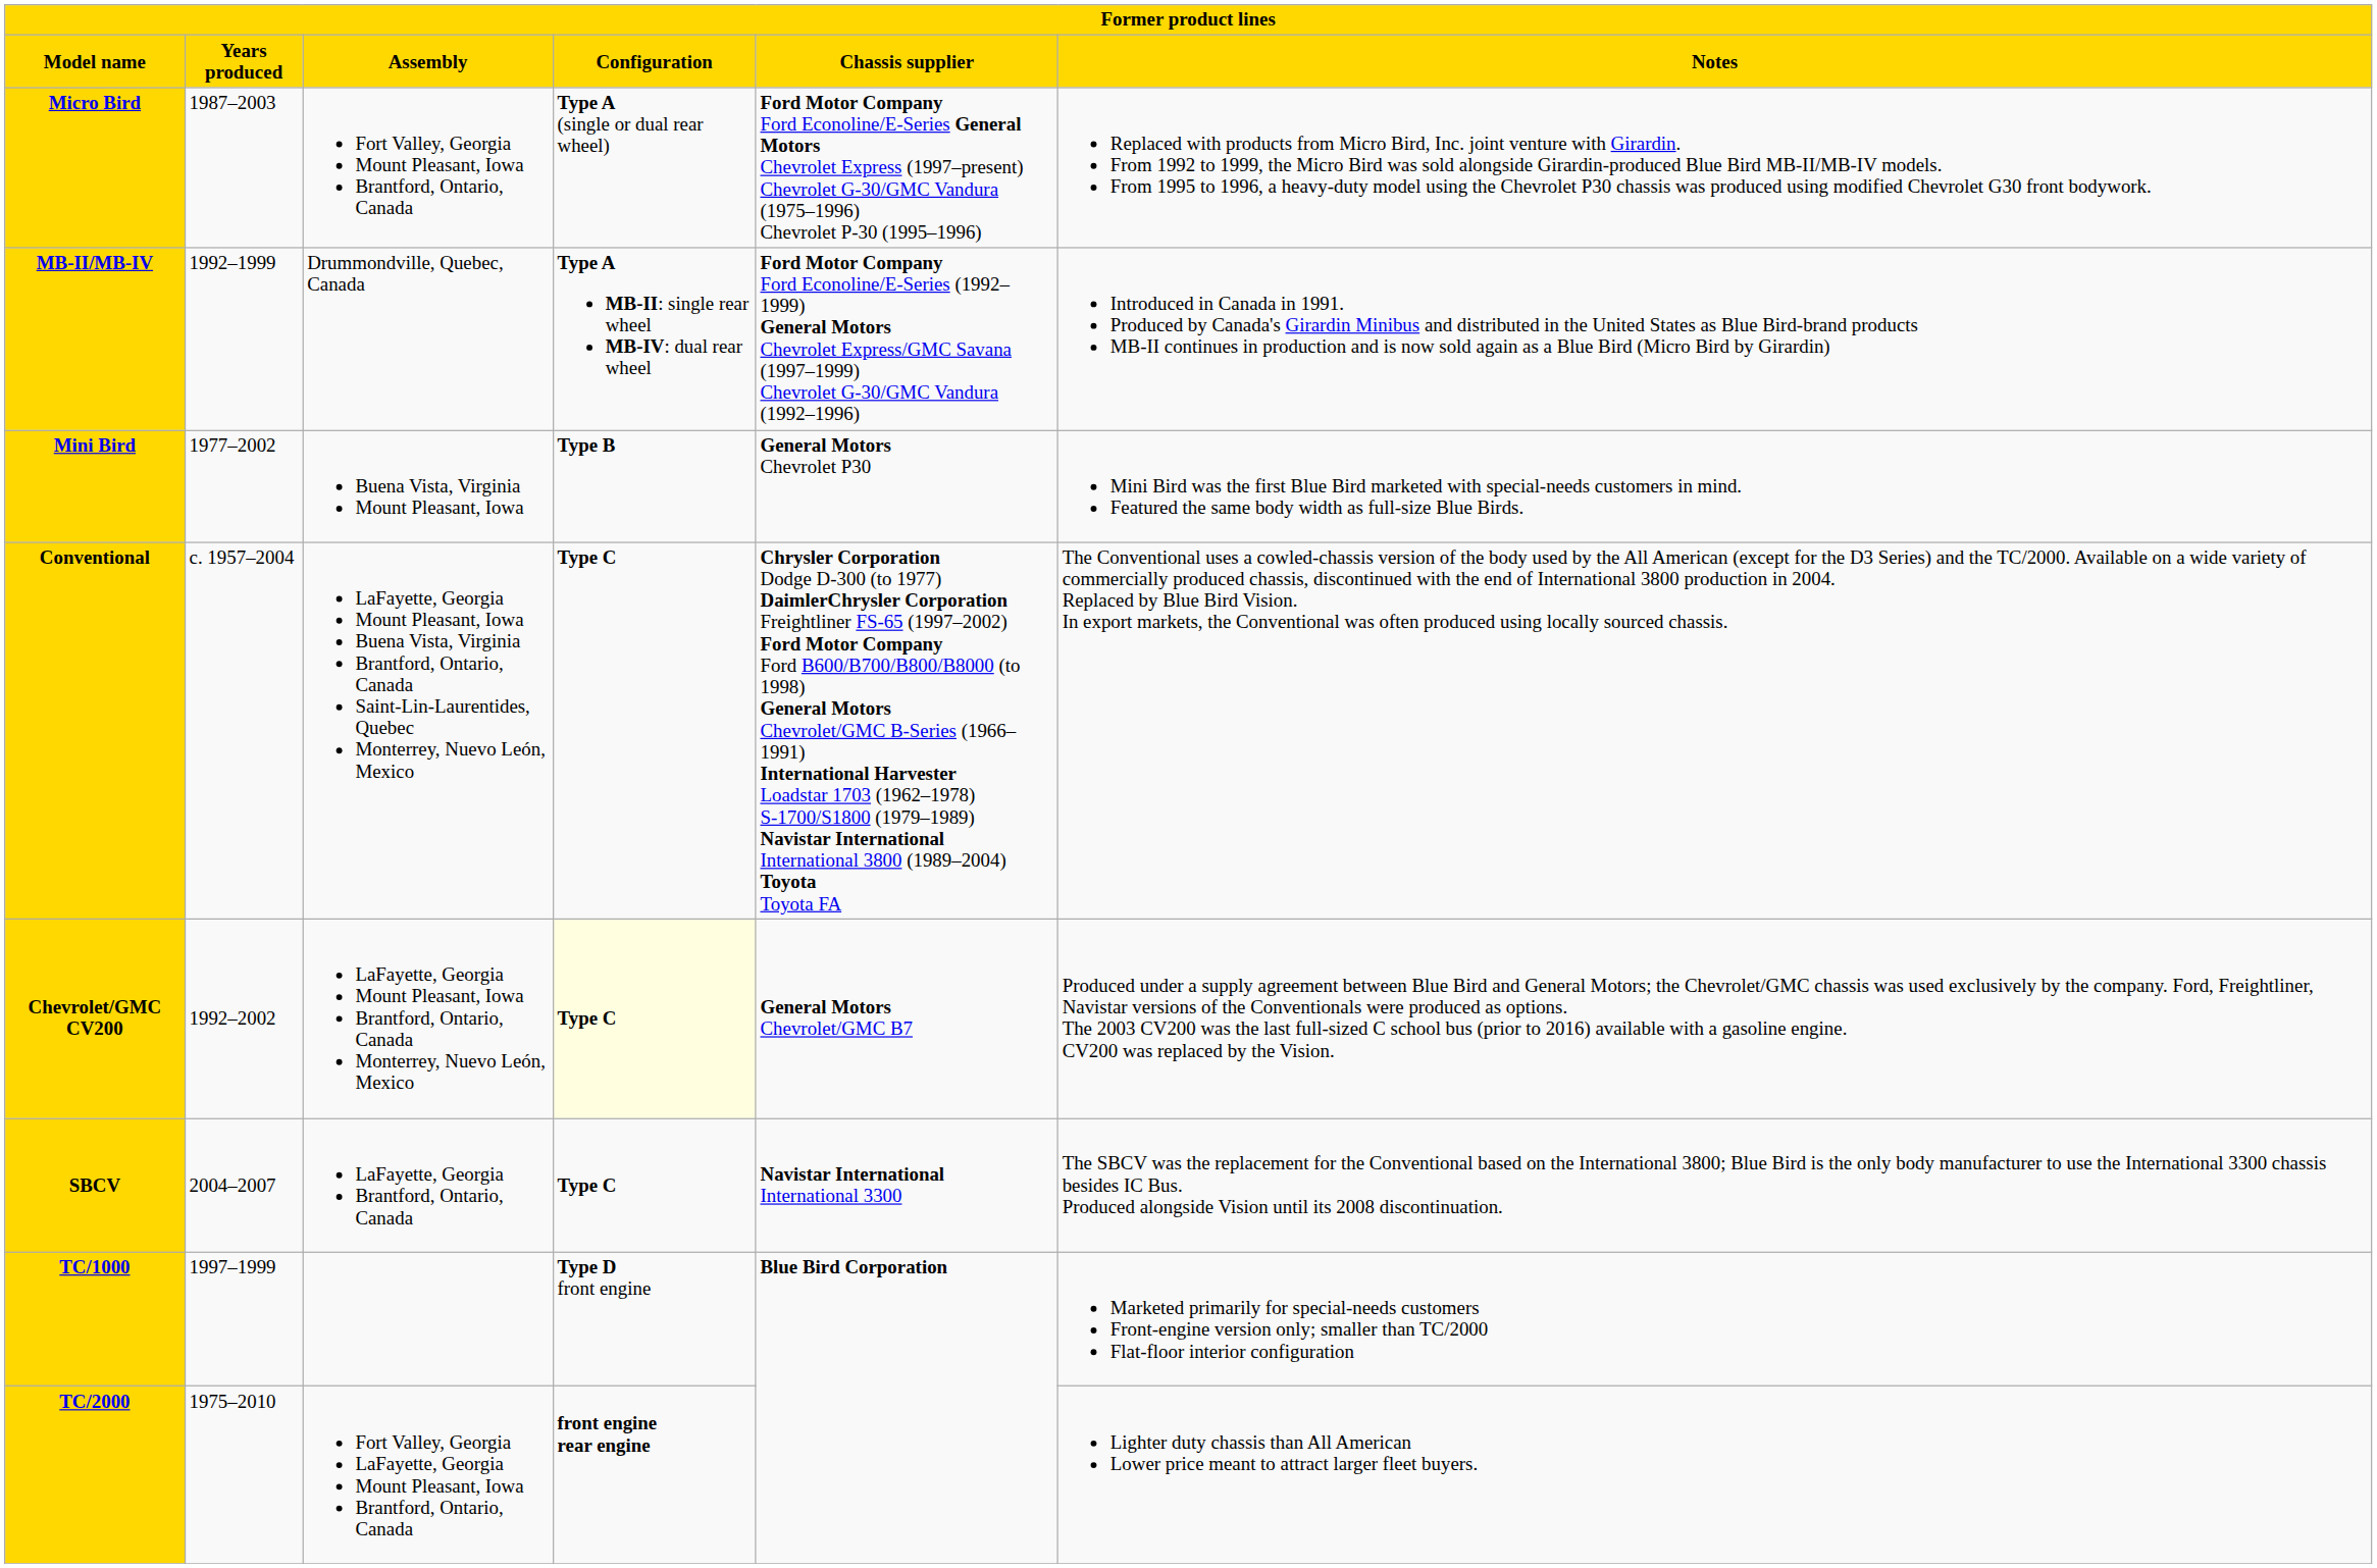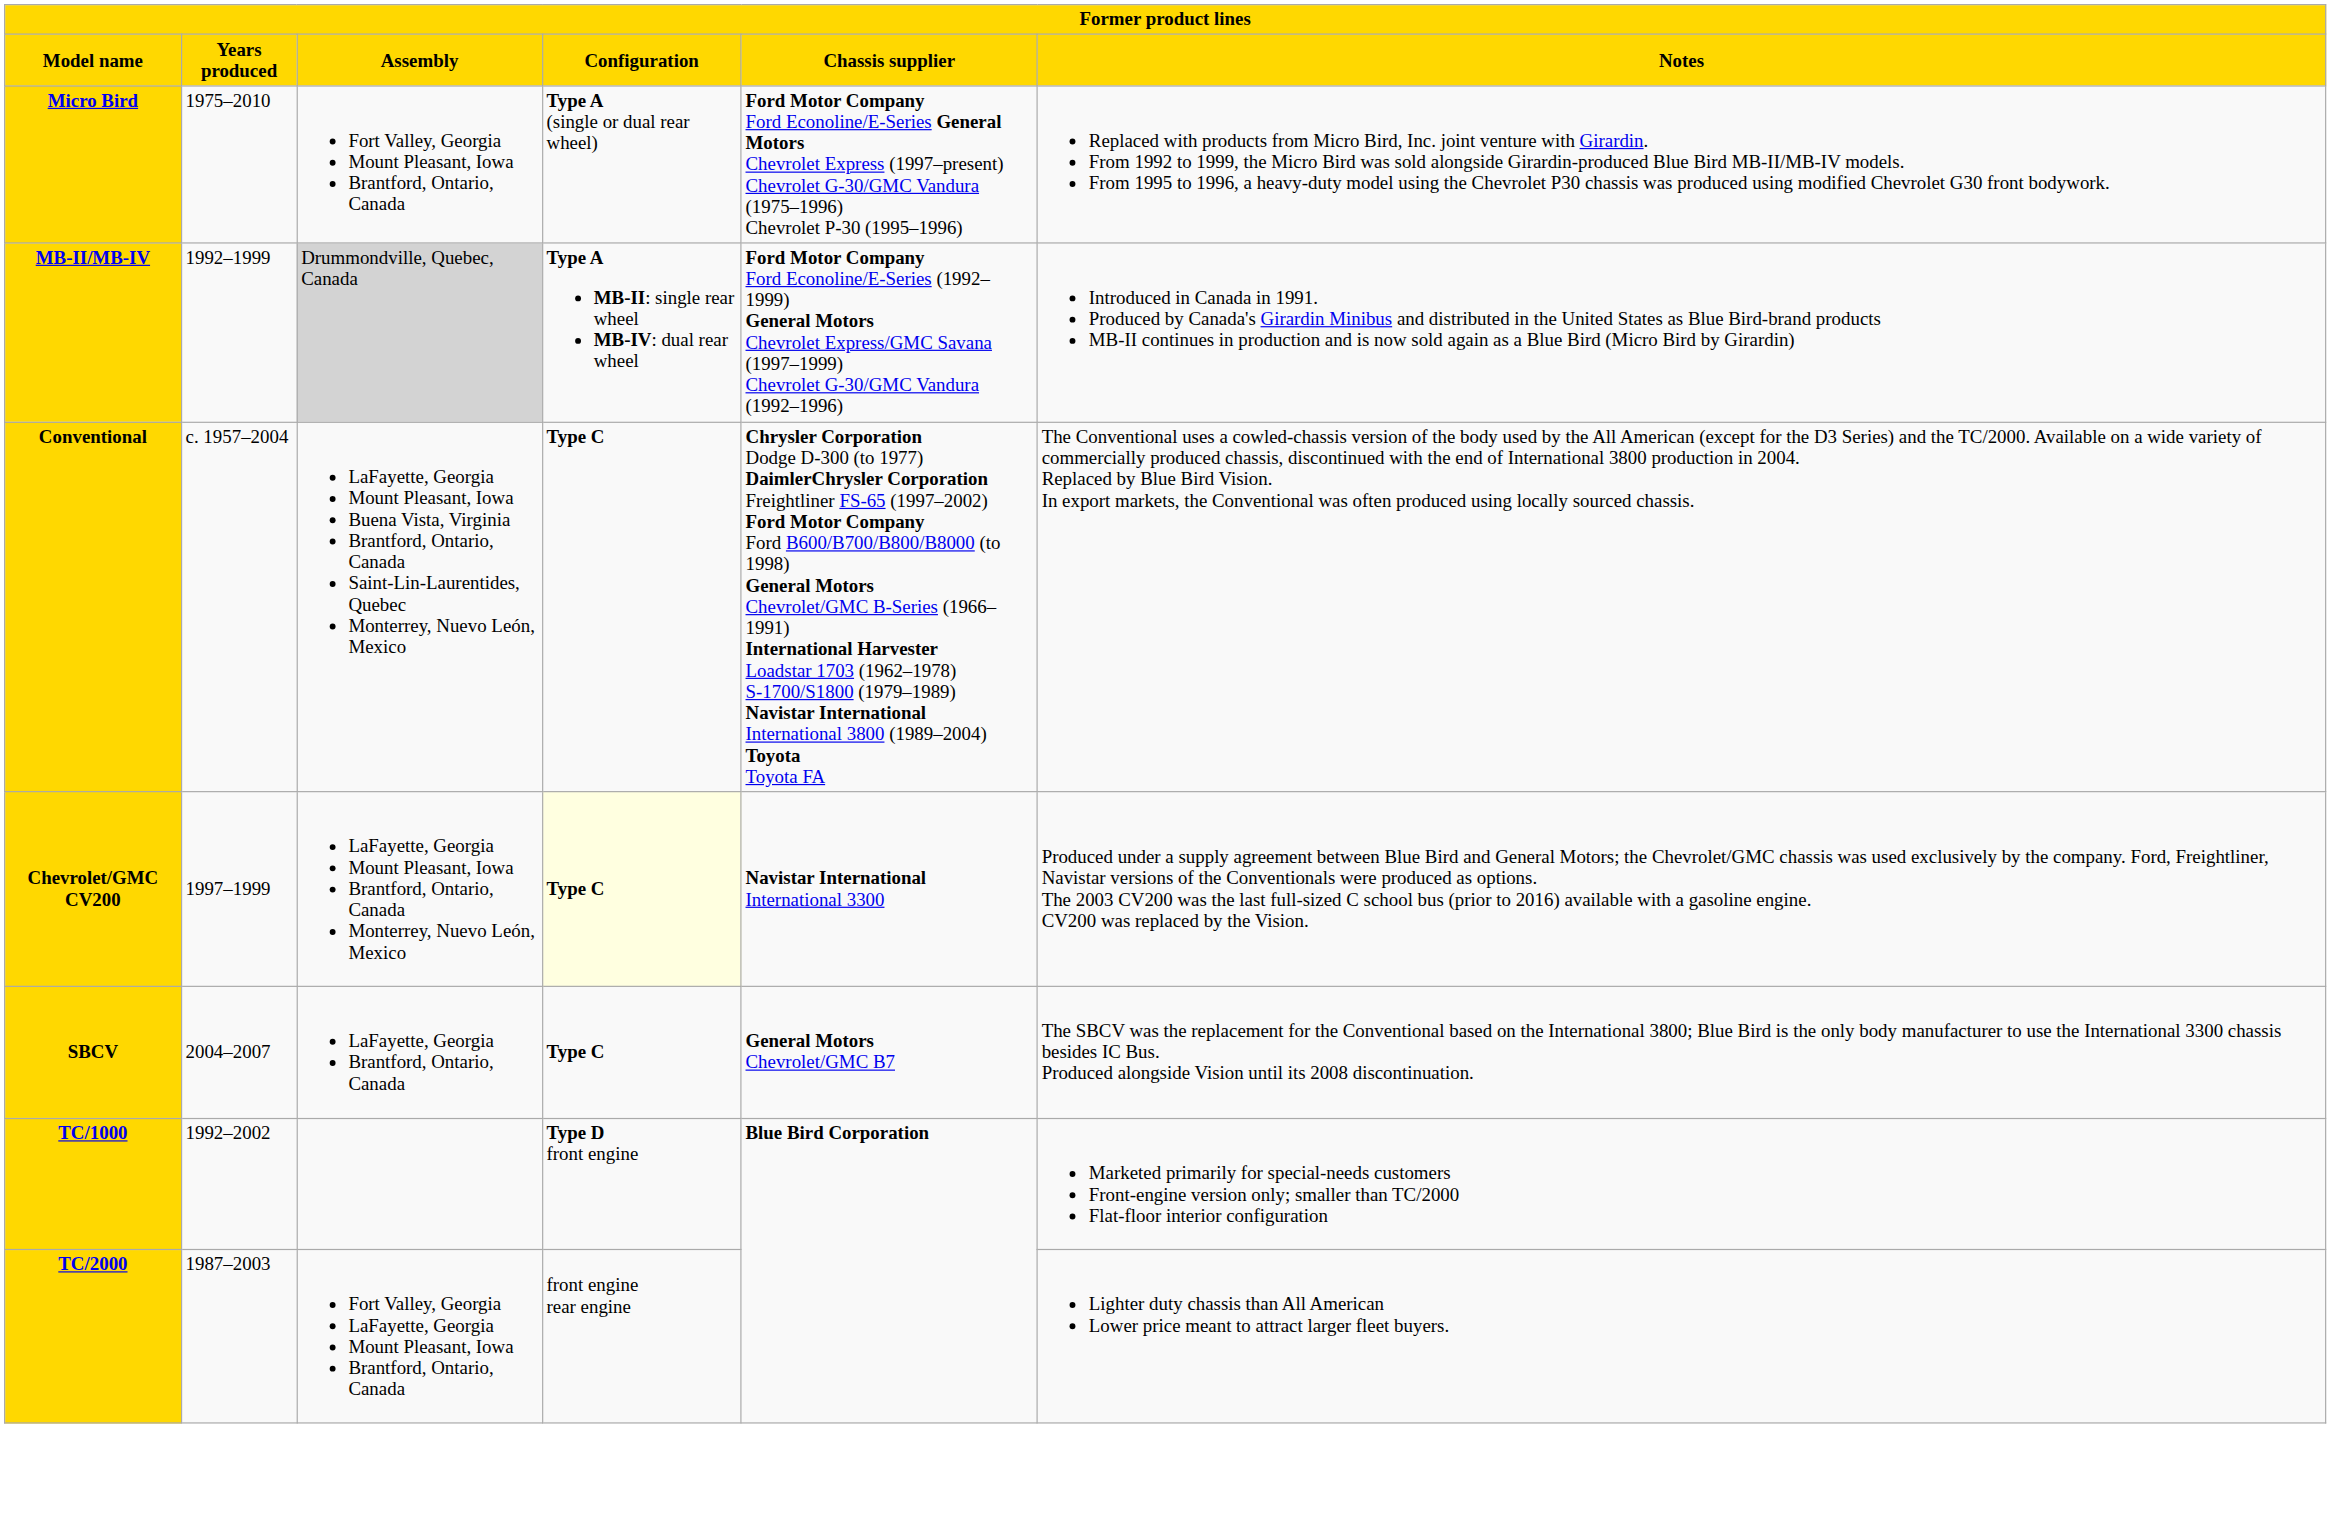Micro Bird | Years produced: 1987–2003 -> 1975–2010
MB-II/MB-IV | Assembly: no background -> lightgrey background
- row: Mini Bird | 1977–2002 | Buena Vista, Virginia Mount Pleasant, Iowa | Type B | General Motors Chevrolet P30 | Mini Bird was the first Blue Bird marketed with special-needs customers in mind. Featured the same body width as full-size Blue Birds.
Chevrolet/GMC CV200 | Years produced: 1992–2002 -> 1997–1999
Chevrolet/GMC CV200 | Chassis supplier: General Motors Chevrolet/GMC B7 -> Navistar International International 3300
SBCV | Chassis supplier: Navistar International International 3300 -> General Motors Chevrolet/GMC B7
TC/1000 | Years produced: 1997–1999 -> 1992–2002
TC/2000 | Years produced: 1975–2010 -> 1987–2003
TC/2000 | Configuration: bold -> normal
